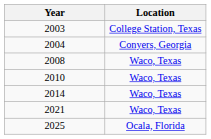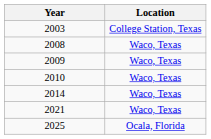- row: 2004 | Conyers, Georgia
+ row: 2009 | Waco, Texas
